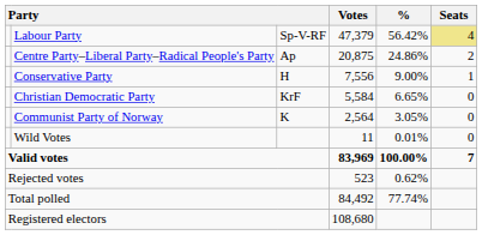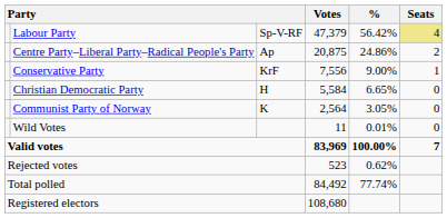Conservative Party | column 3: H -> KrF
Christian Democratic Party | column 3: KrF -> H
